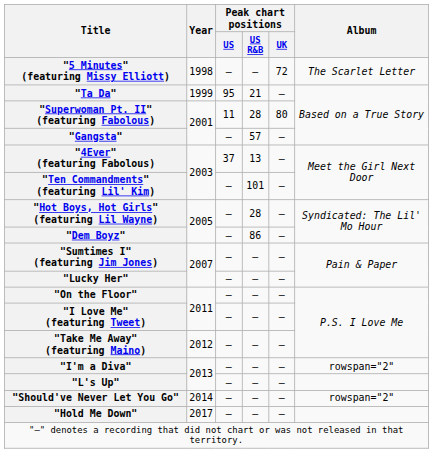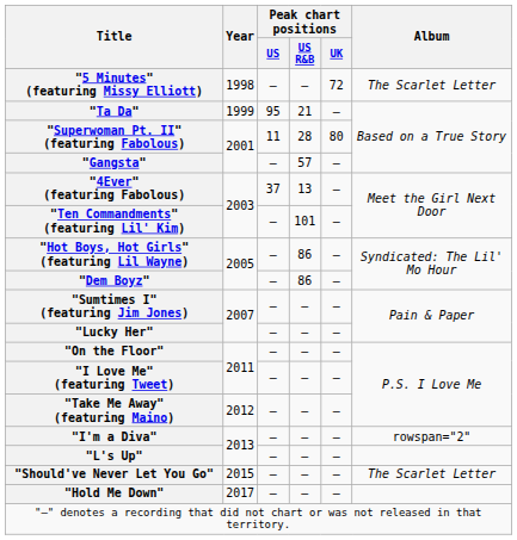"Hot Boys, Hot Girls" (featuring Lil Wayne) | Peak chart positions / US R&B: 28 -> 86
"Should've Never Let You Go" | Year: 2014 -> 2015
"Should've Never Let You Go" | Album: rowspan="2" -> The Scarlet Letter
